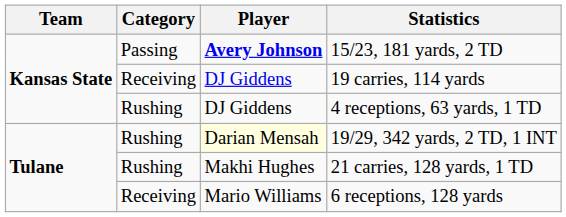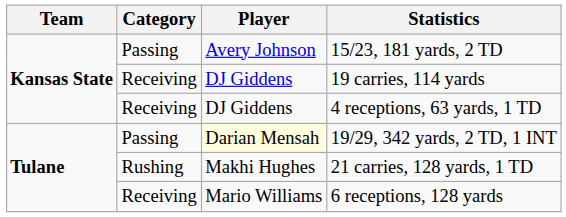15/23, 181 yards, 2 TD | Player: bold -> normal
4 receptions, 63 yards, 1 TD | Category: Rushing -> Receiving
19/29, 342 yards, 2 TD, 1 INT | Category: Rushing -> Passing
